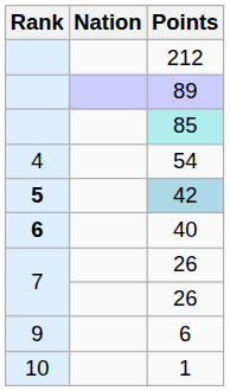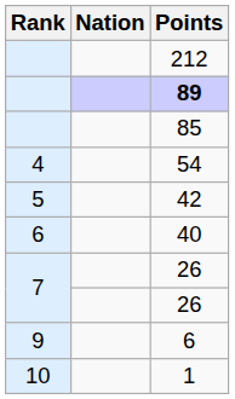89 | Points: normal -> bold
85 | Points: paleturquoise background -> no background
42 | Rank: bold -> normal
42 | Points: lightblue background -> no background
40 | Rank: bold -> normal
